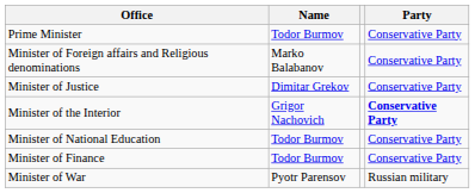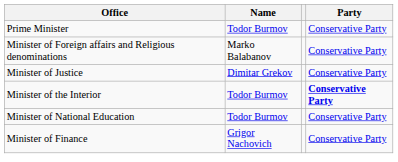Minister of the Interior | Name: Grigor Nachovich -> Todor Burmov
Minister of Finance | Name: Todor Burmov -> Grigor Nachovich
- row: Minister of War | Pyotr Parensov | Russian military
